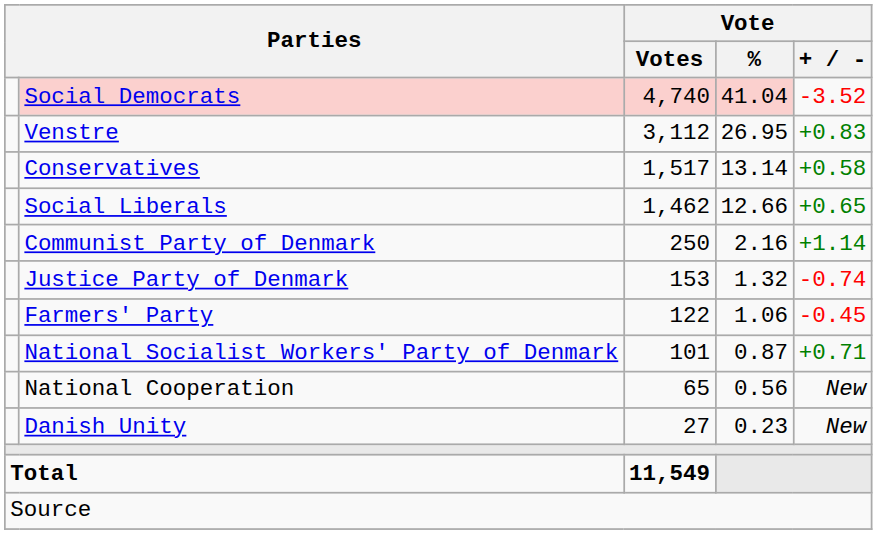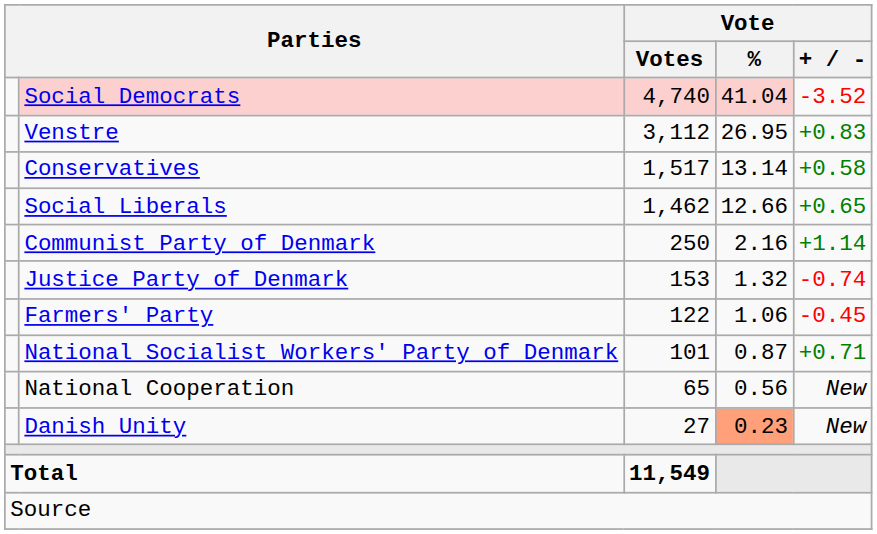Danish Unity | Vote / %: no background -> lightsalmon background
